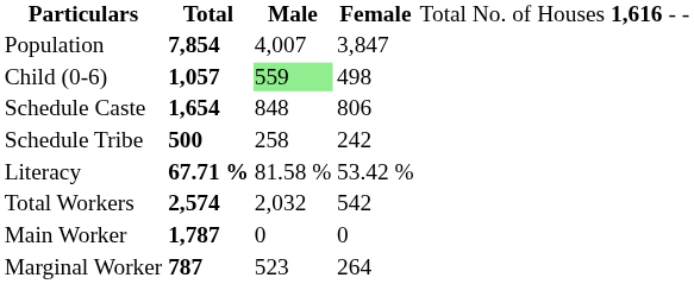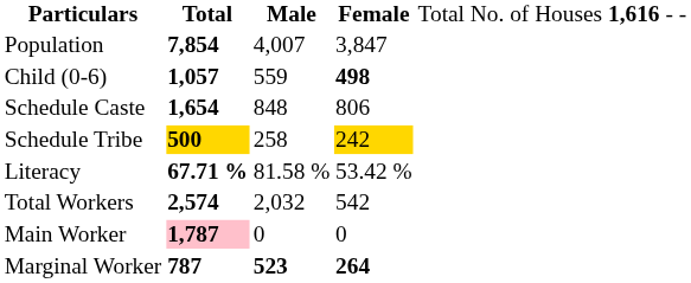Child (0-6) | column 3: lightgreen background -> no background
Child (0-6) | column 4: normal -> bold
Schedule Tribe | column 2: no background -> gold background
Schedule Tribe | column 4: no background -> gold background
Main Worker | column 2: no background -> pink background
Marginal Worker | column 3: normal -> bold
Marginal Worker | column 4: normal -> bold
